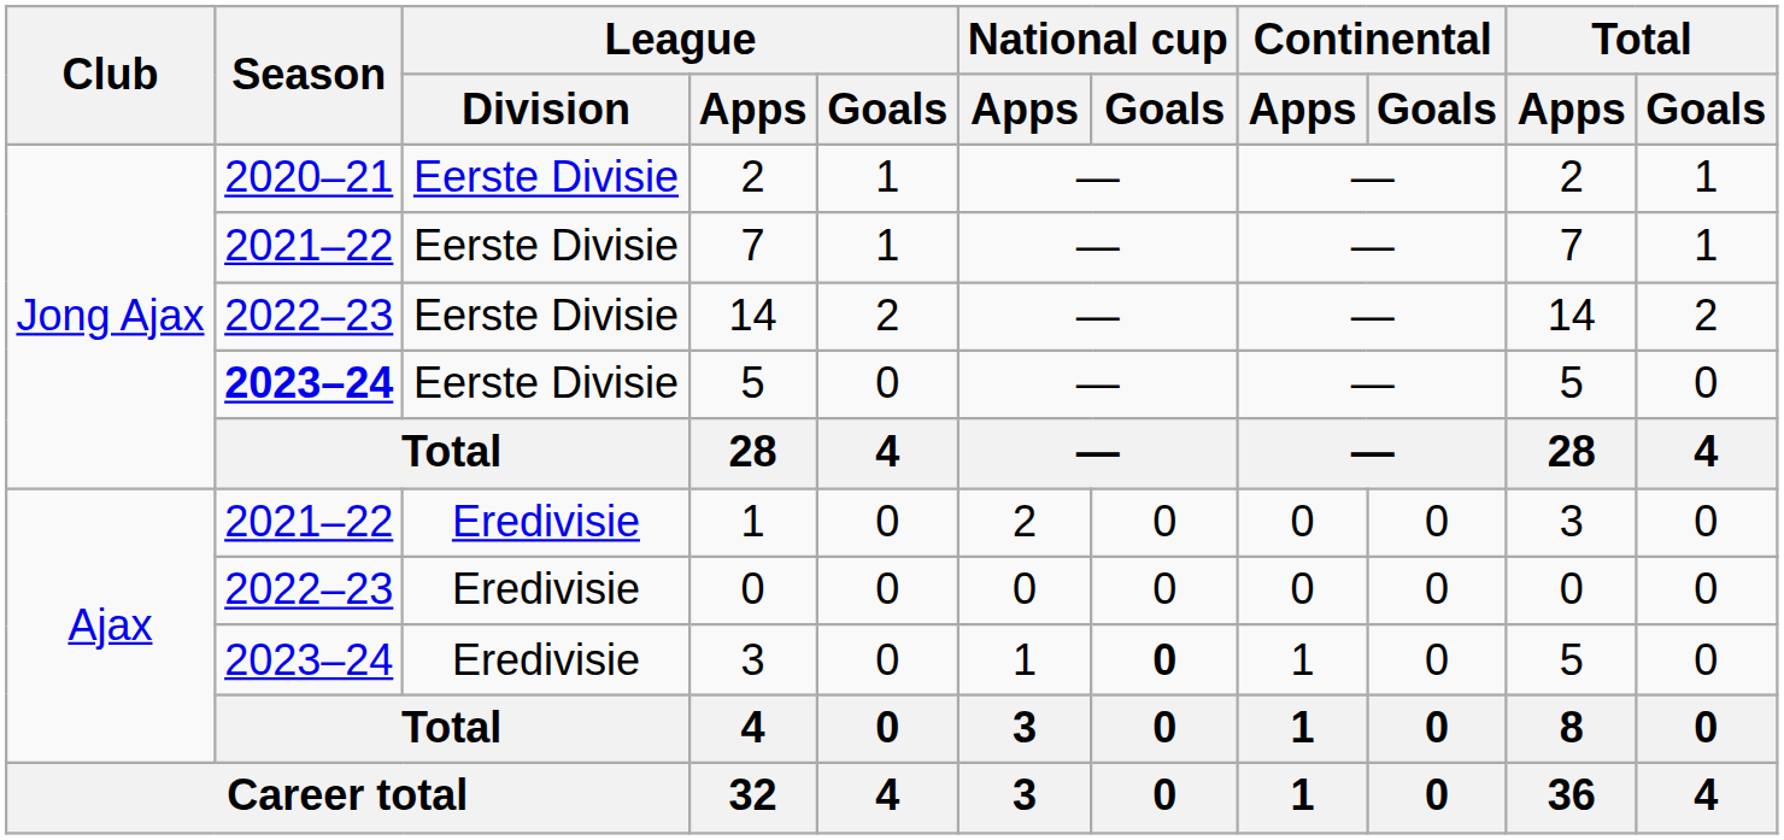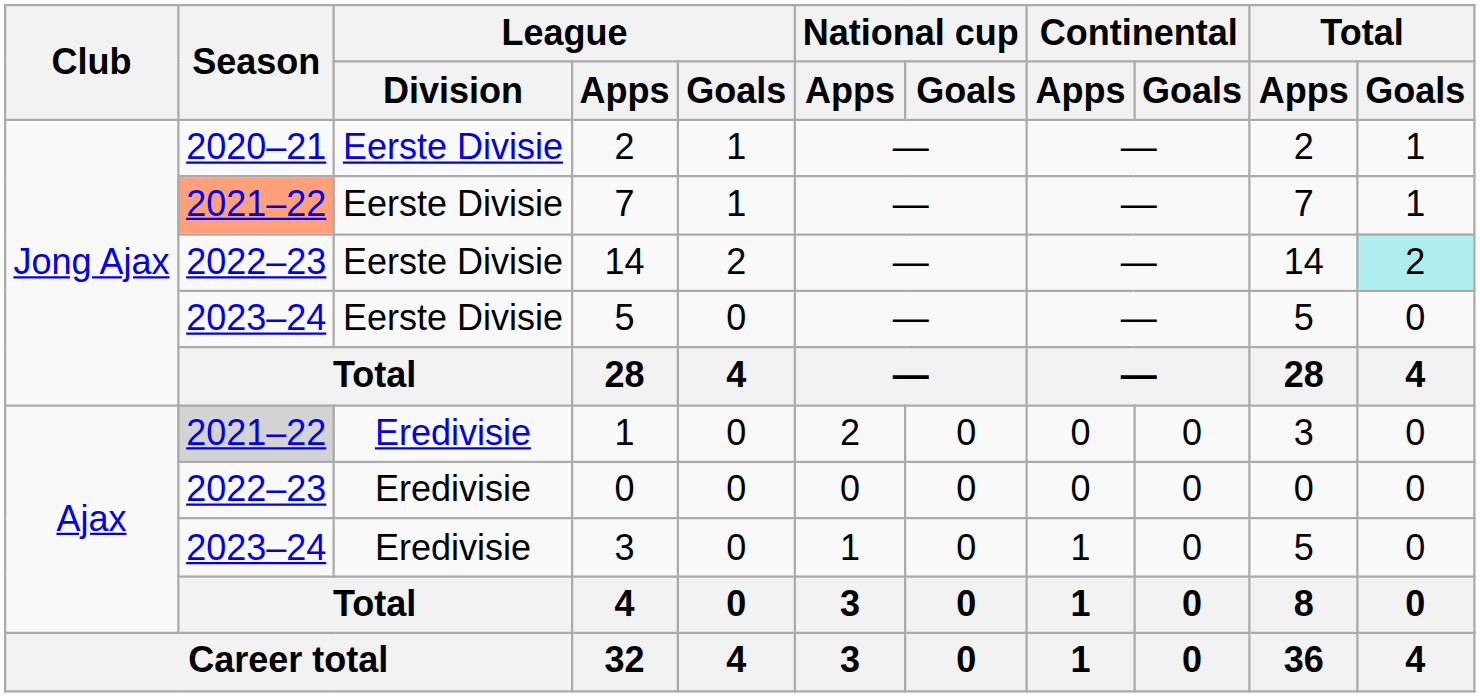row 4 | Season: no background -> lightsalmon background
row 5 | Total / Goals: no background -> paleturquoise background
row 6 | Season: bold -> normal
row 8 | Season: no background -> lightgrey background
row 10 | National cup / Goals: bold -> normal
